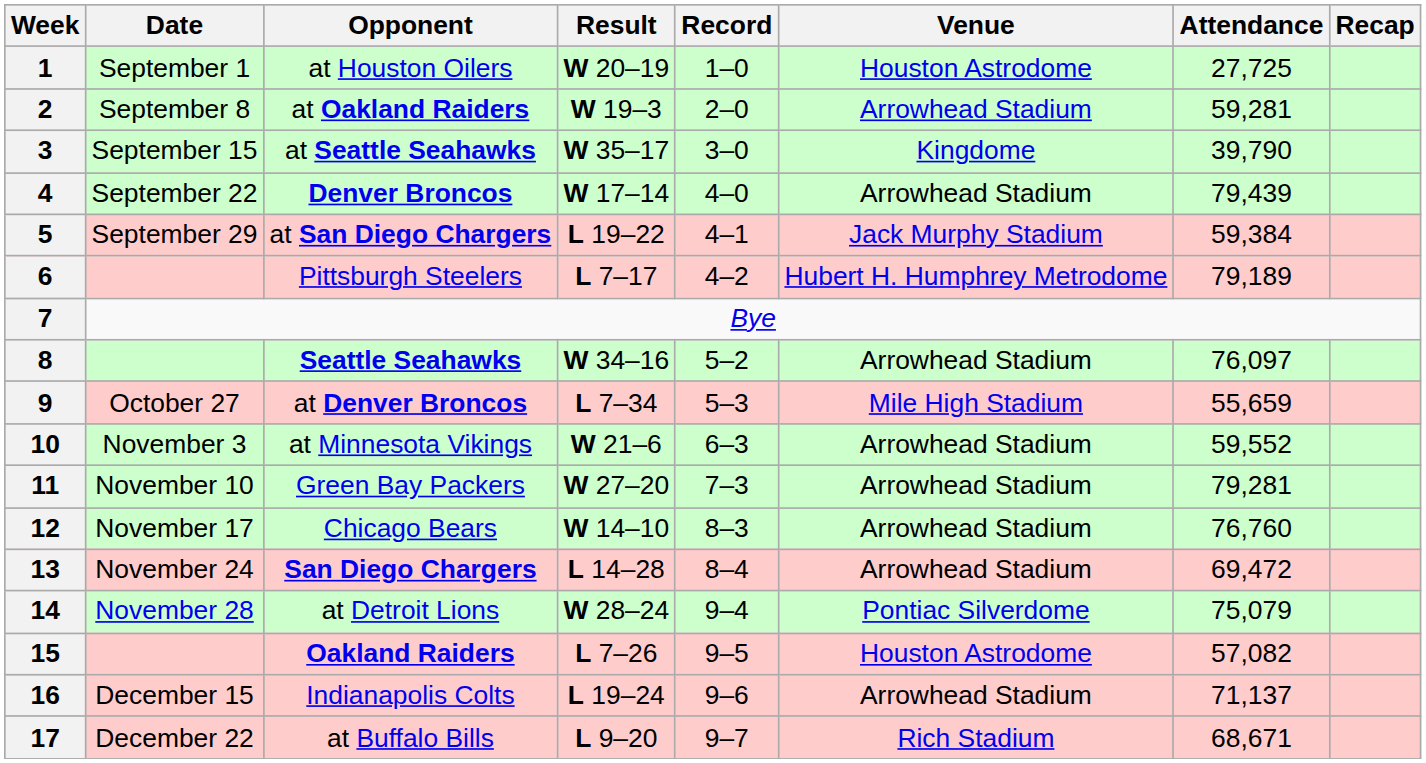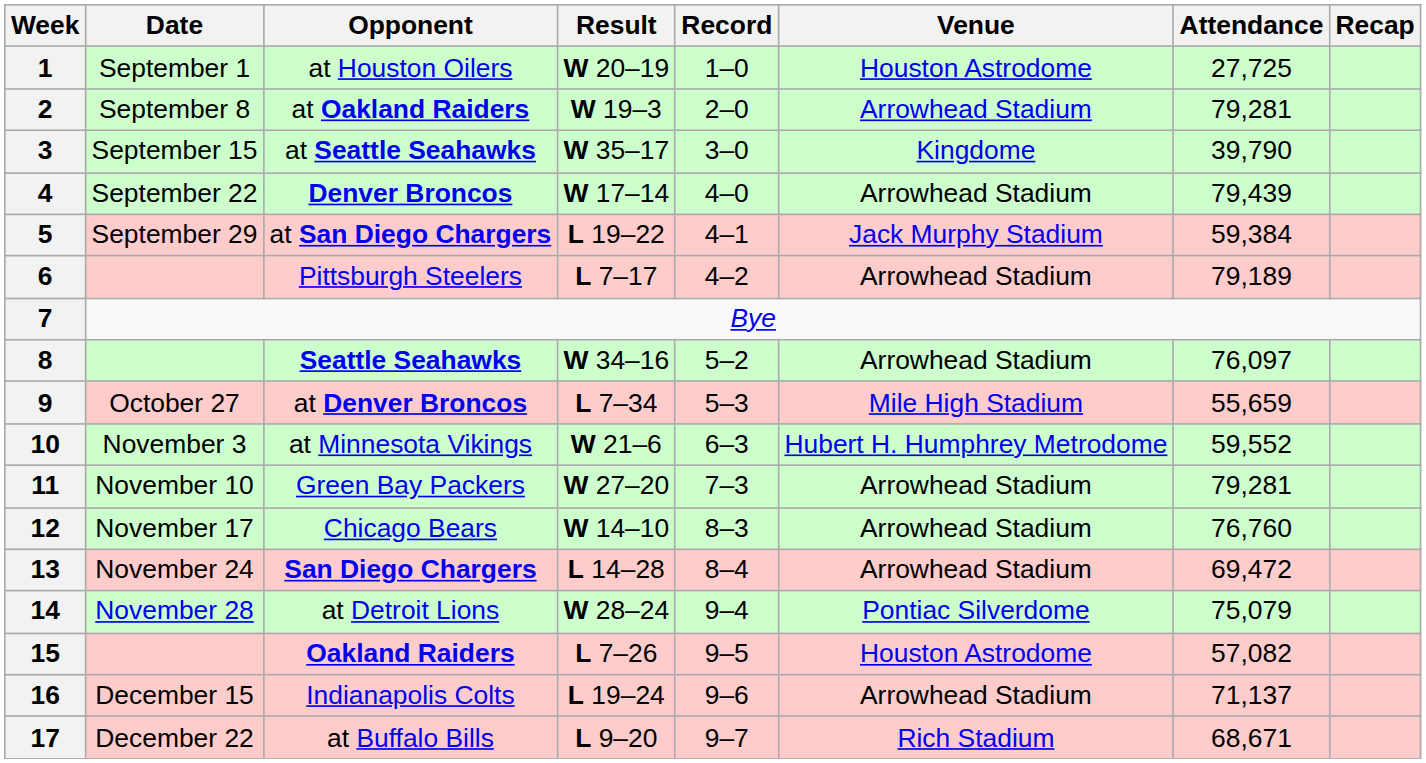2 | Attendance: 59,281 -> 79,281
6 | Venue: Hubert H. Humphrey Metrodome -> Arrowhead Stadium
10 | Venue: Arrowhead Stadium -> Hubert H. Humphrey Metrodome
